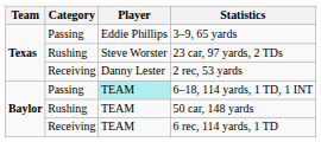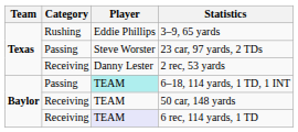3–9, 65 yards | Category: Passing -> Rushing
23 car, 97 yards, 2 TDs | Category: Rushing -> Passing
50 car, 148 yards | Category: Rushing -> Receiving
6 rec, 114 yards, 1 TD | Player: no background -> lavender background
